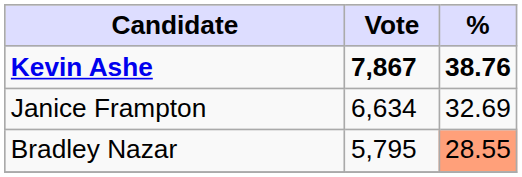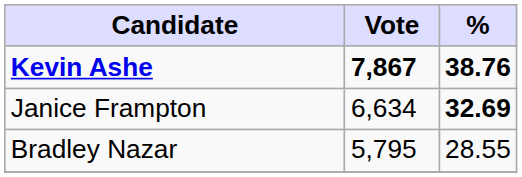Janice Frampton | %: normal -> bold
Bradley Nazar | %: lightsalmon background -> no background
